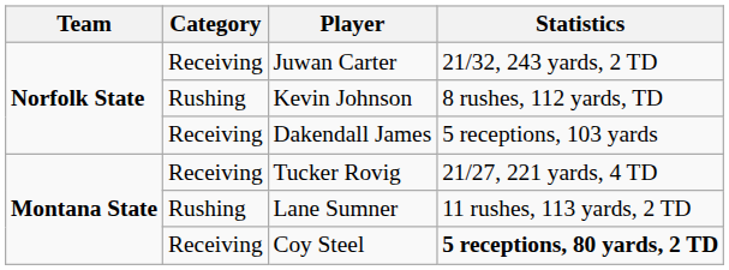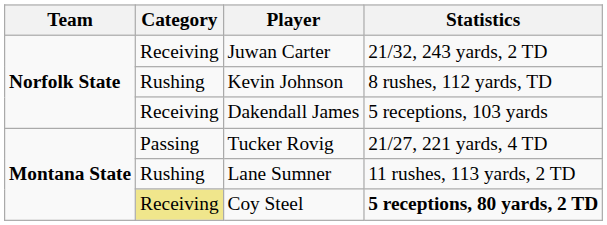Tucker Rovig | Category: Receiving -> Passing
Coy Steel | Category: no background -> khaki background
